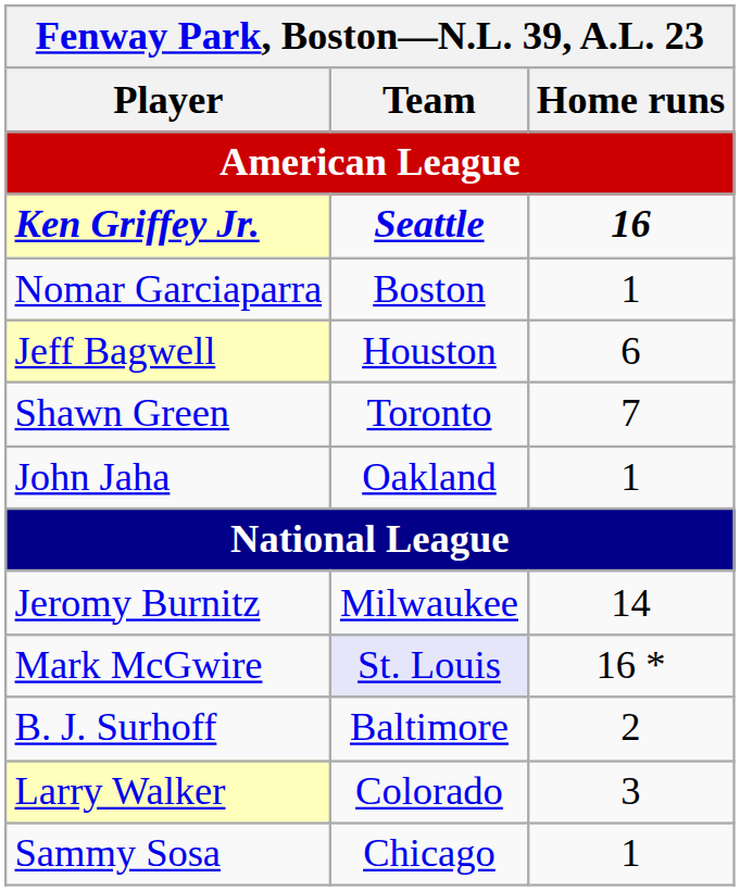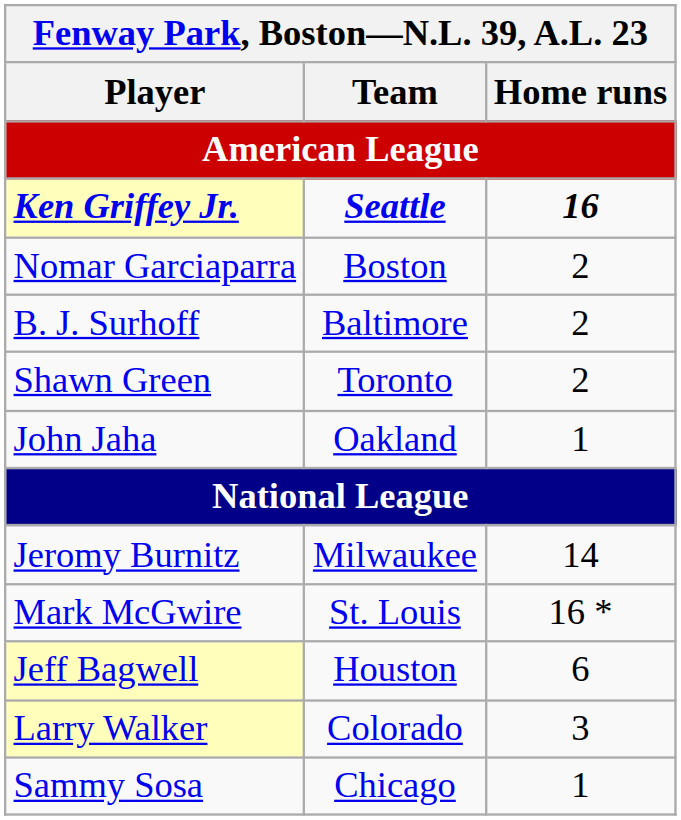Nomar Garciaparra | Home runs: 1 -> 2
rows swapped: B. J. Surhoff <-> Jeff Bagwell
Shawn Green | Home runs: 7 -> 2
Mark McGwire | Team: lavender background -> no background
